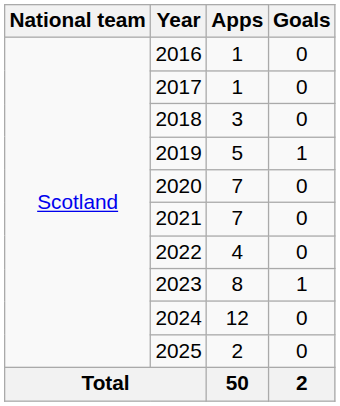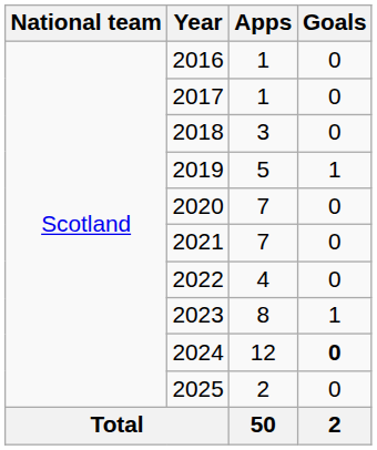2024 | Goals: normal -> bold
